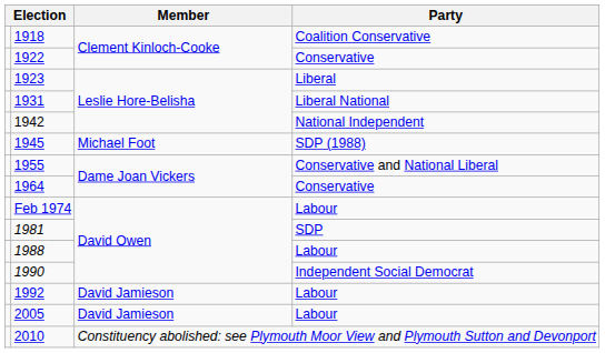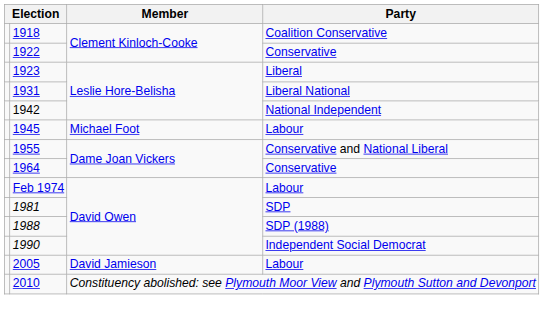1945 | Party: SDP (1988) -> Labour
1988 | Party: Labour -> SDP (1988)
- row: 1992 | David Jamieson | Labour
